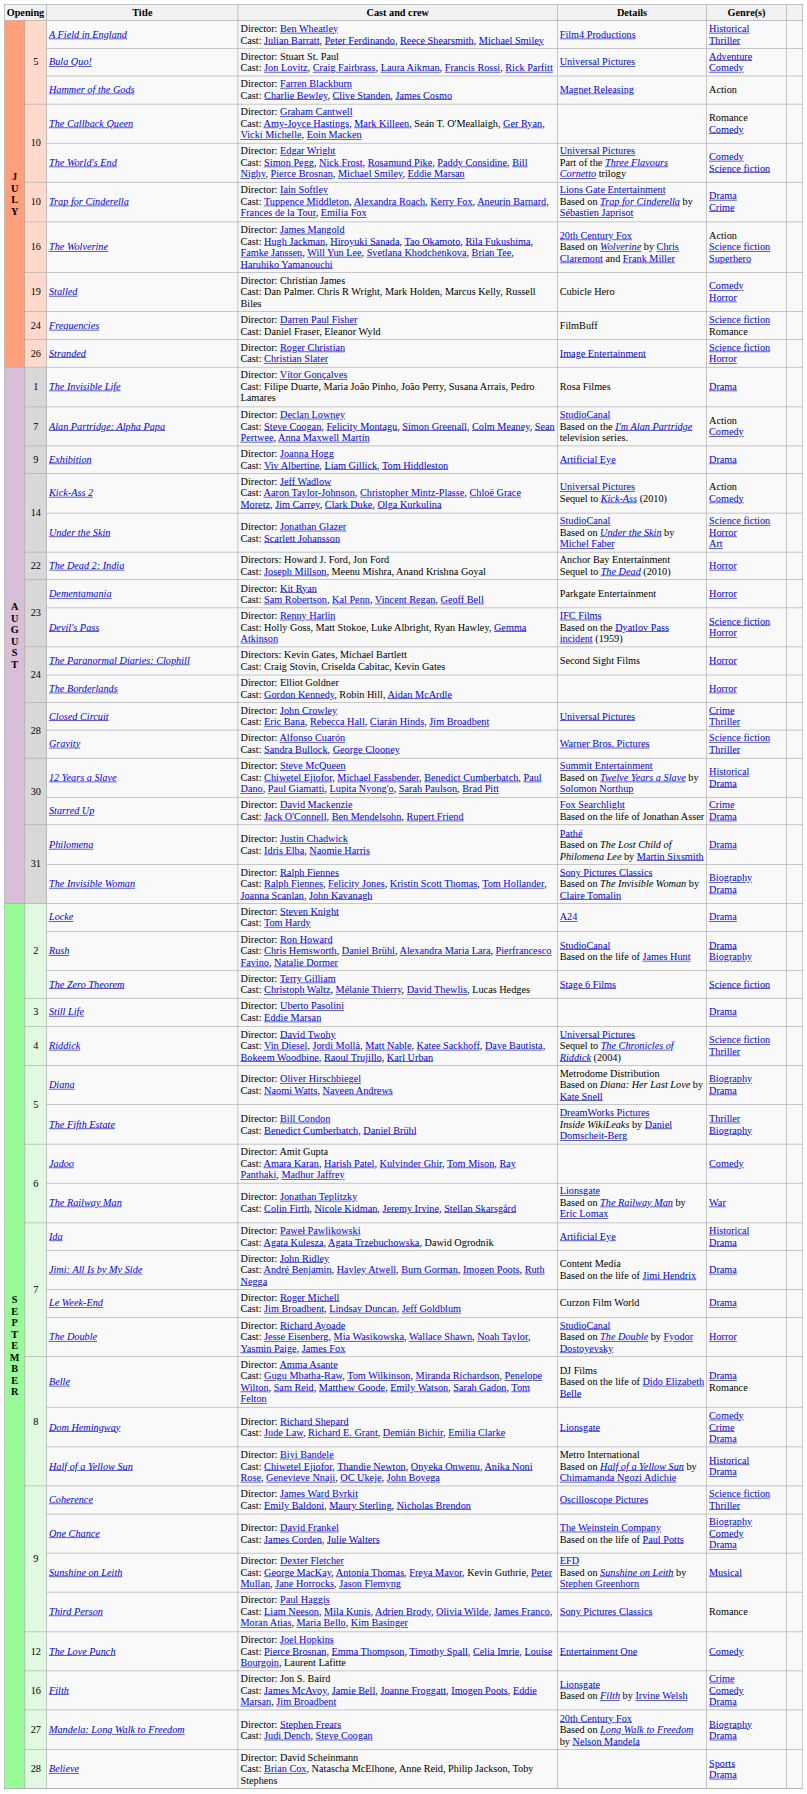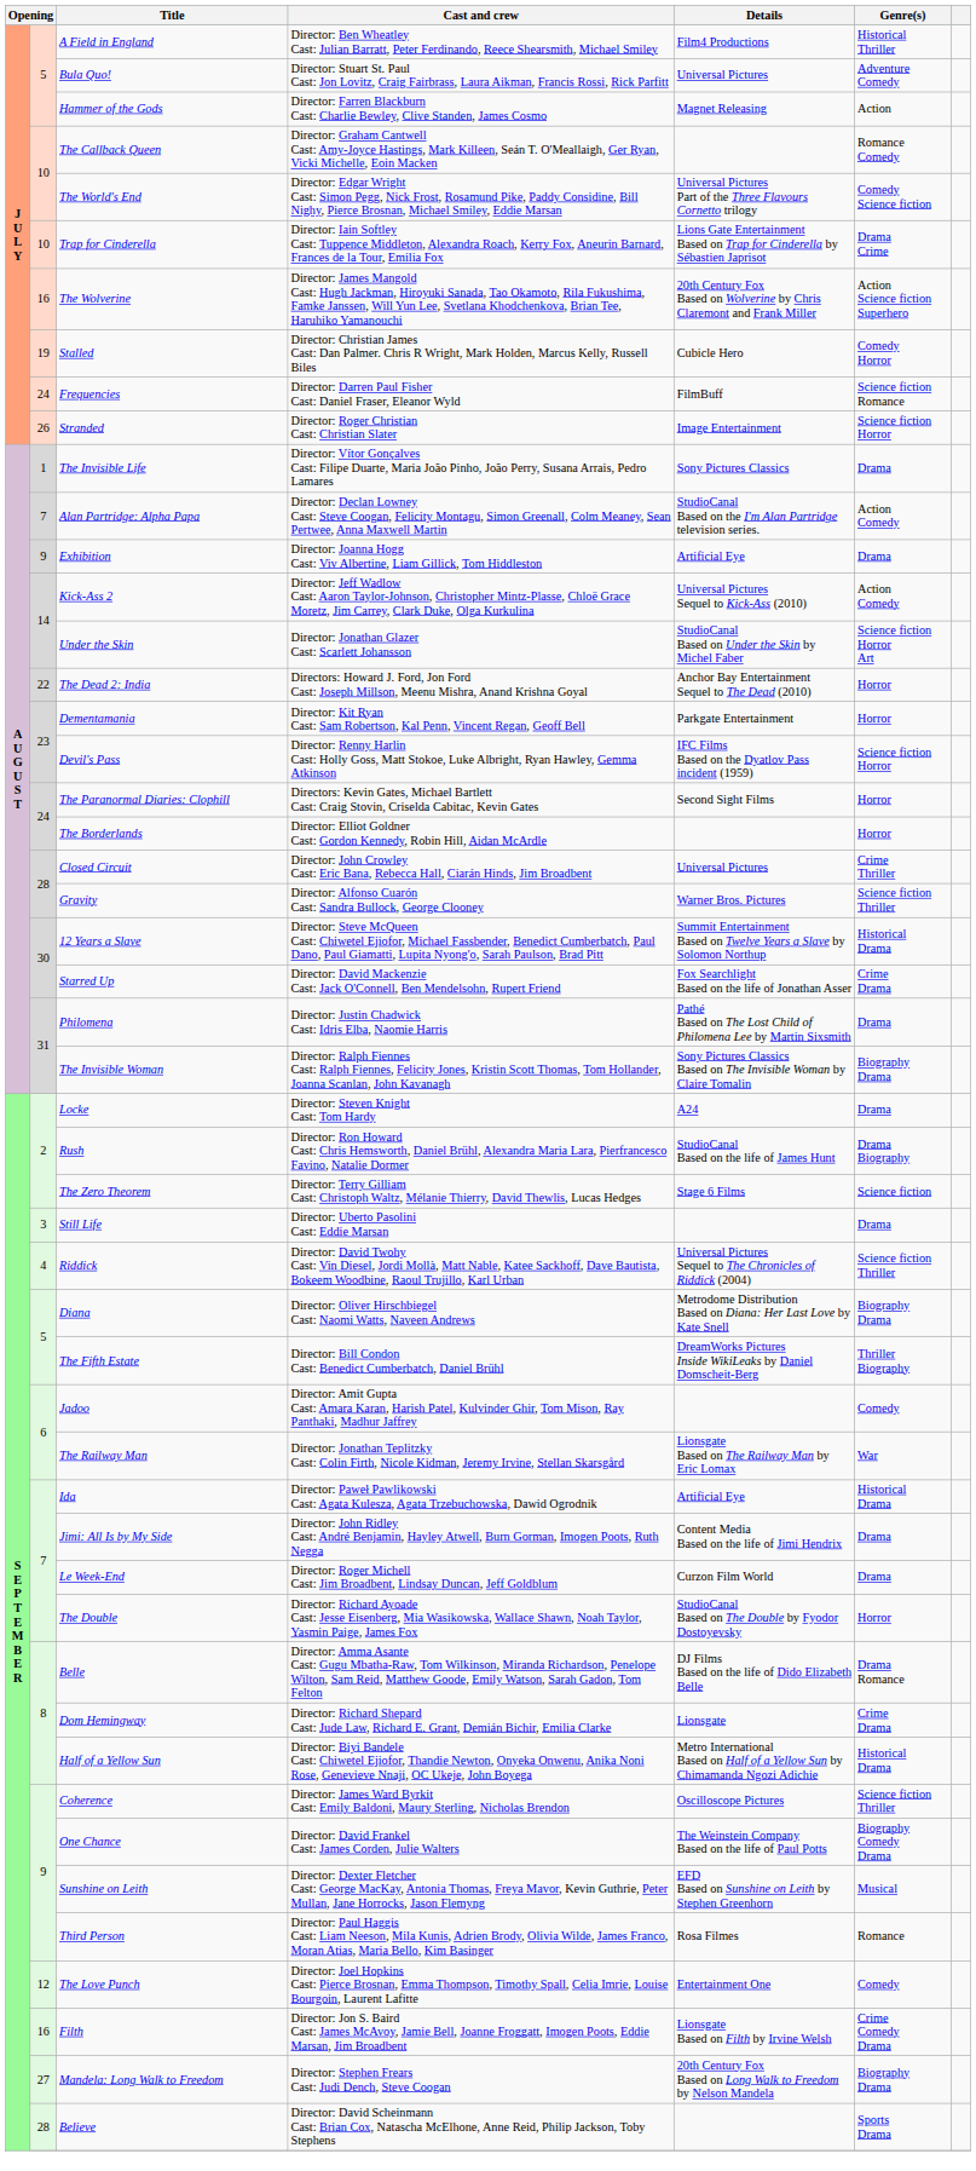The Invisible Life | Details: Rosa Filmes -> Sony Pictures Classics
Dom Hemingway | Genre(s): Comedy Crime Drama -> Crime Drama
Third Person | Details: Sony Pictures Classics -> Rosa Filmes
